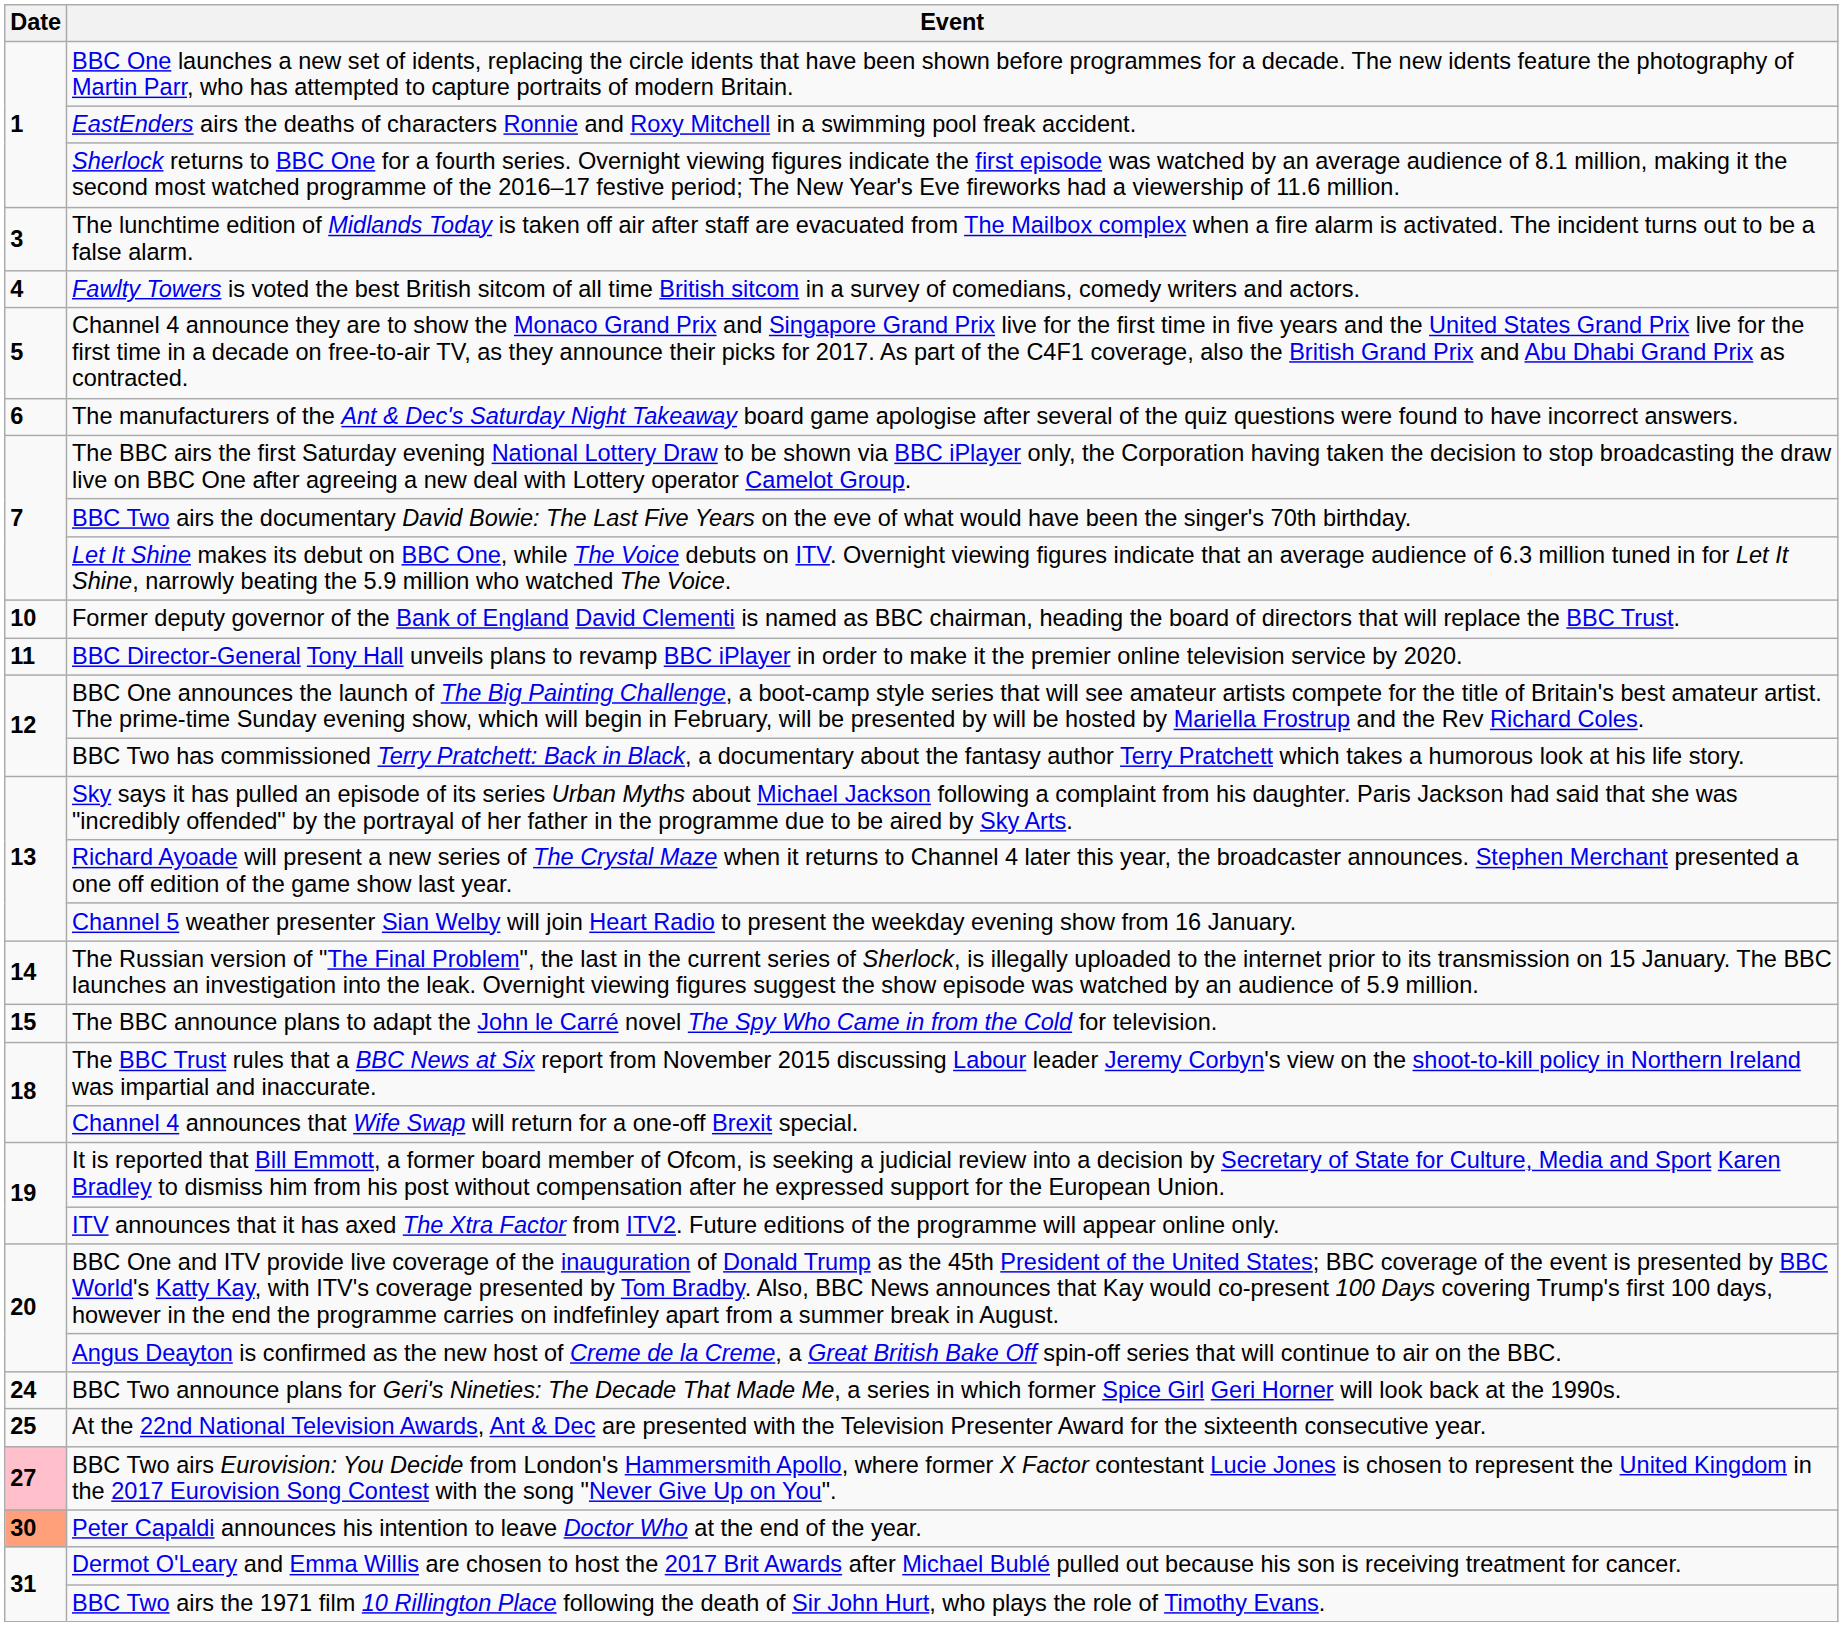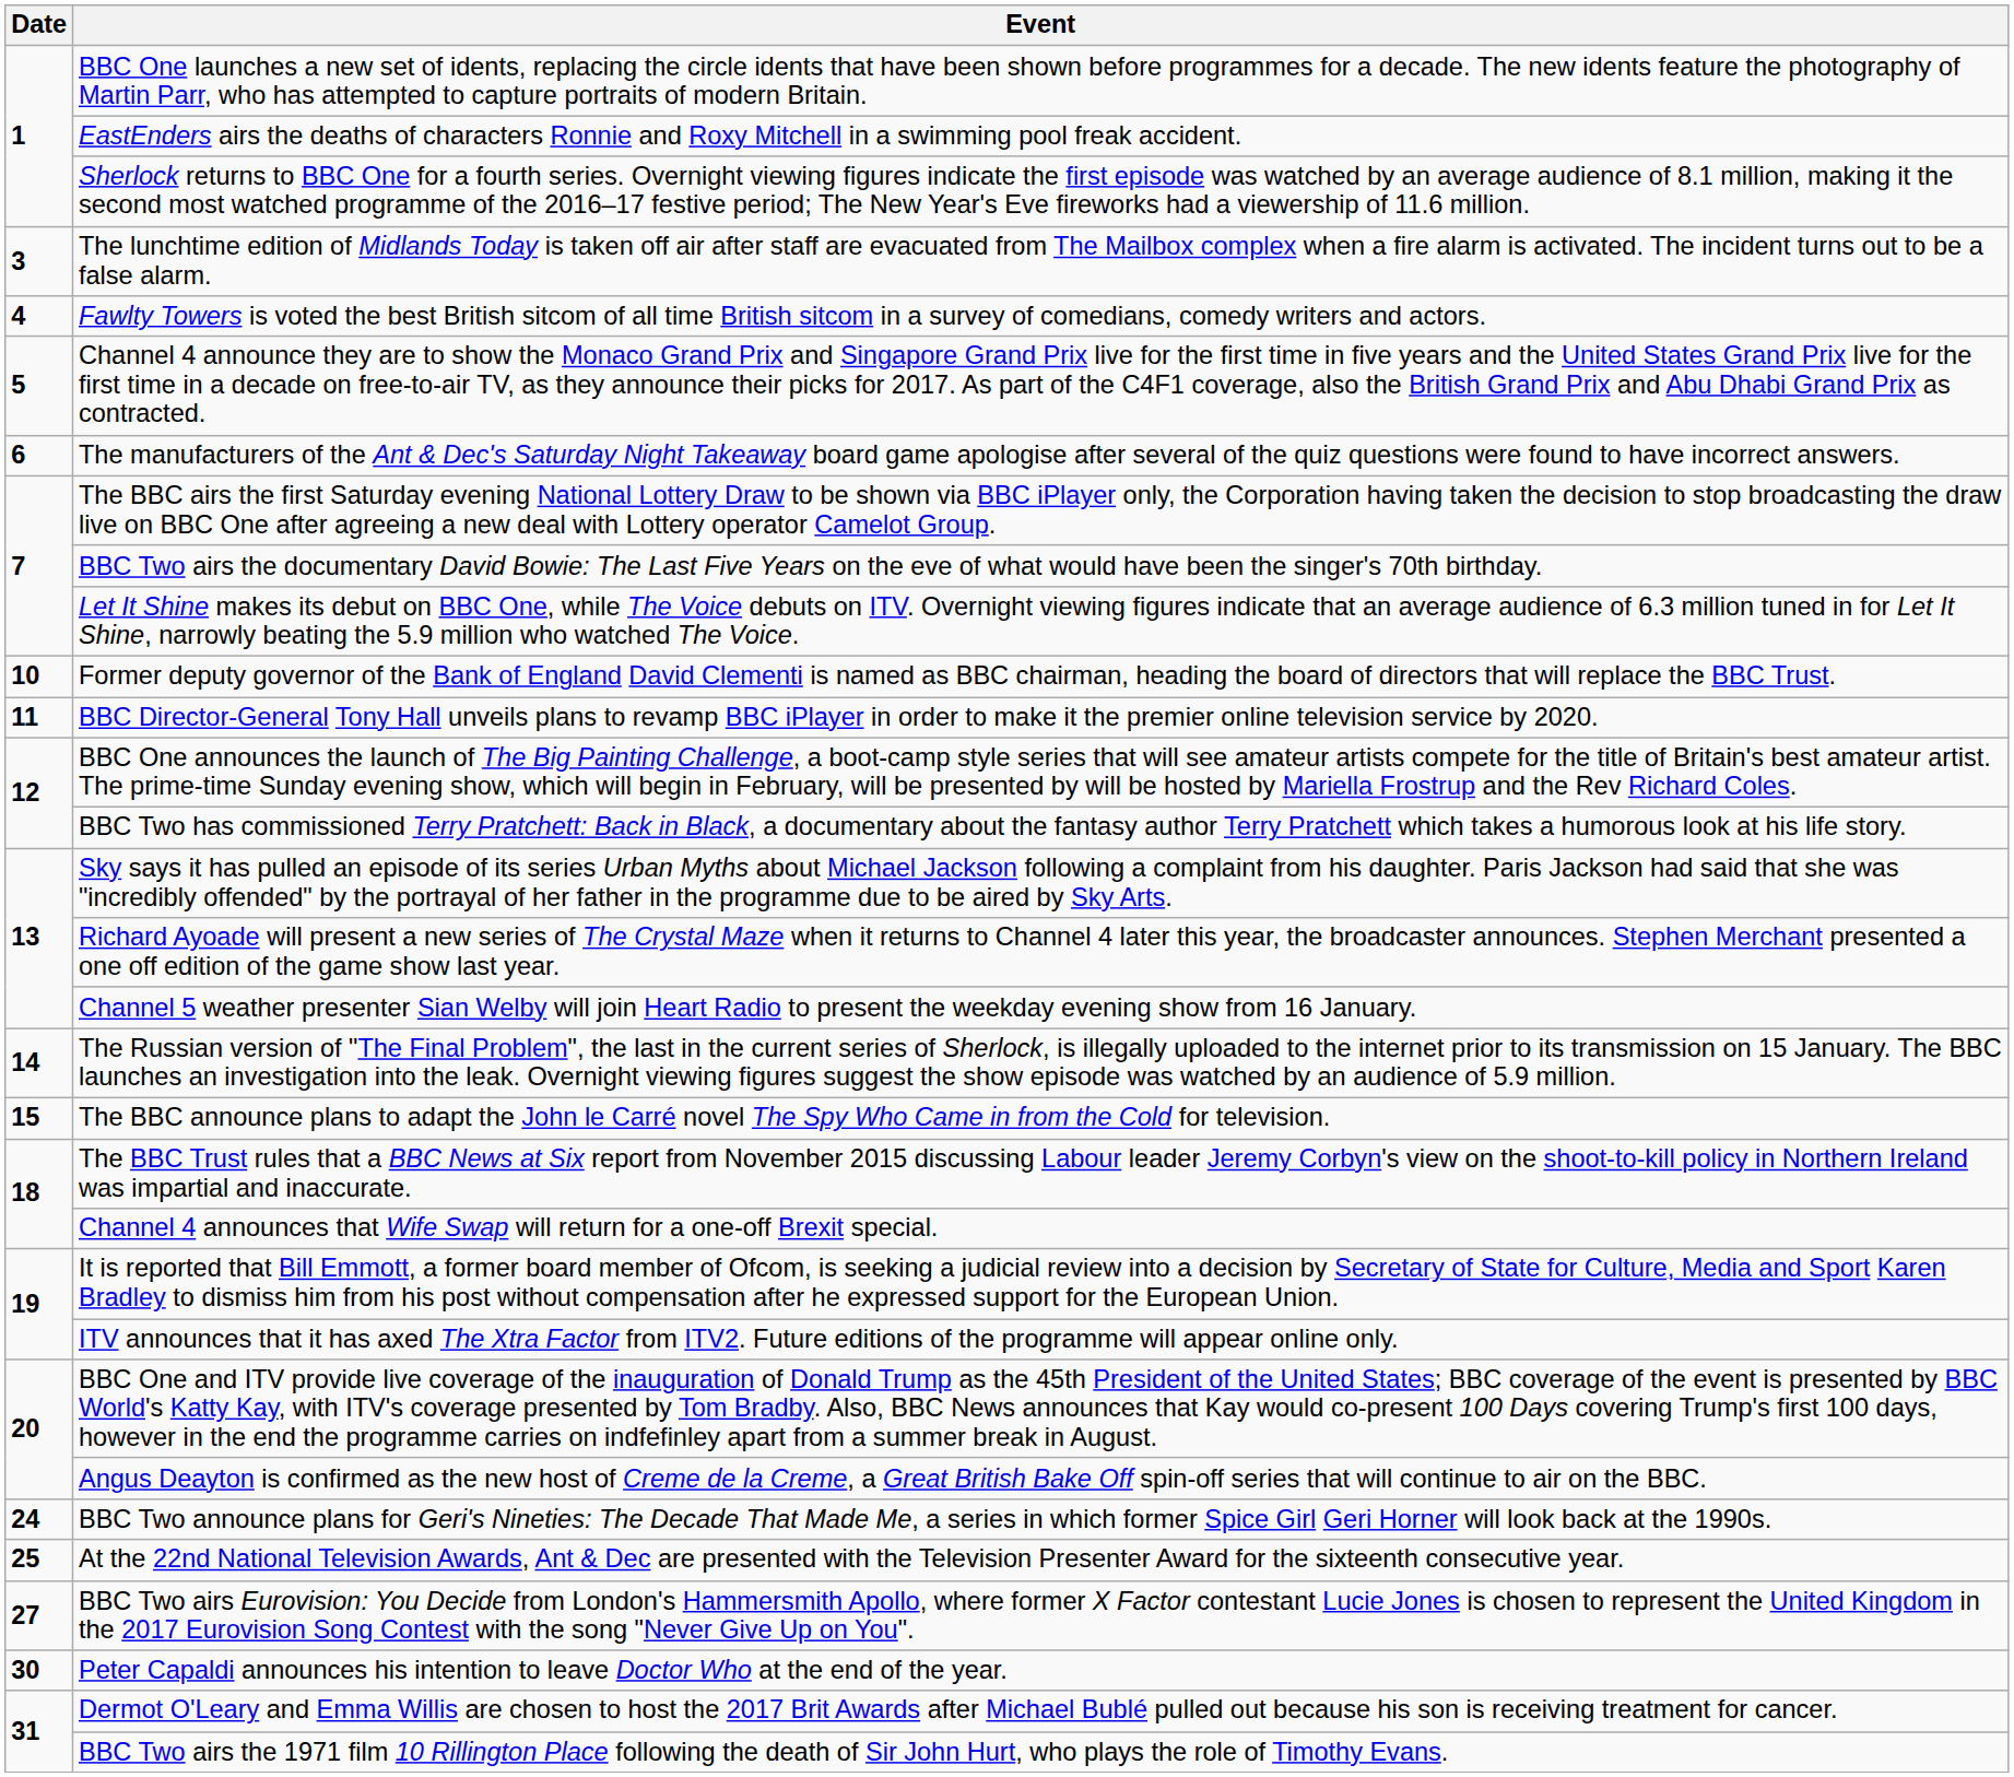row 29 | Date: pink background -> no background
row 30 | Date: lightsalmon background -> no background
